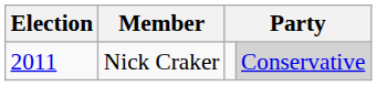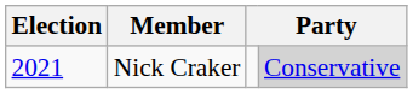Nick Craker | Election: 2011 -> 2021
